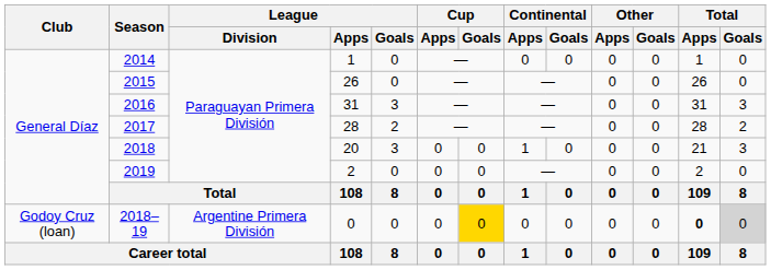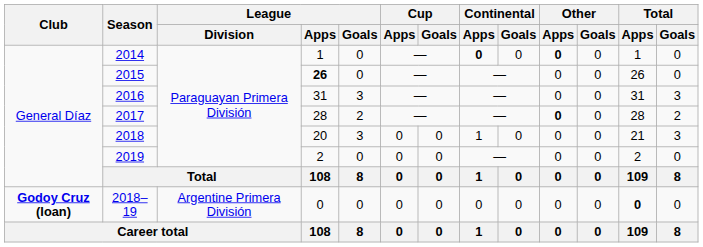2014 | Continental / Apps: normal -> bold
2014 | Other / Apps: normal -> bold
2015 | League / Apps: normal -> bold
2017 | Other / Apps: normal -> bold
2018–19 | Club: normal -> bold
2018–19 | Cup / Goals: gold background -> no background
2018–19 | Total / Goals: lightgrey background -> no background
